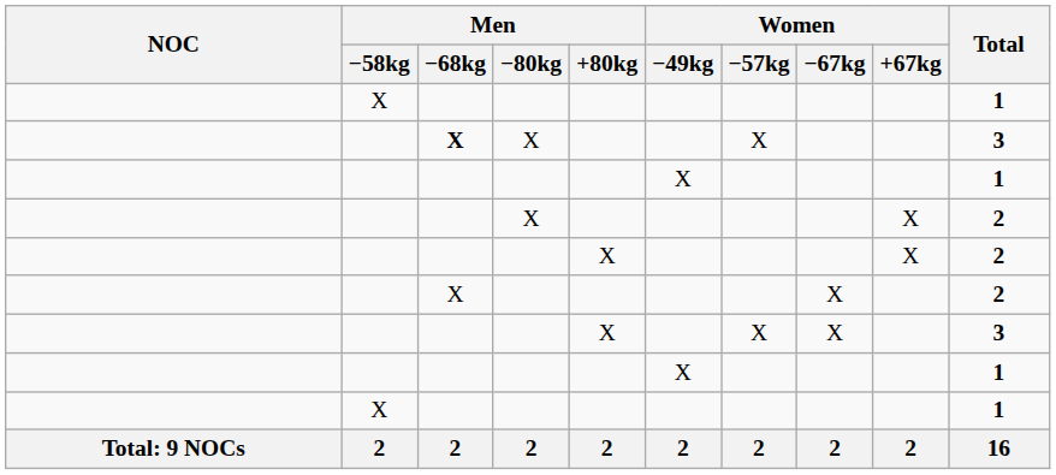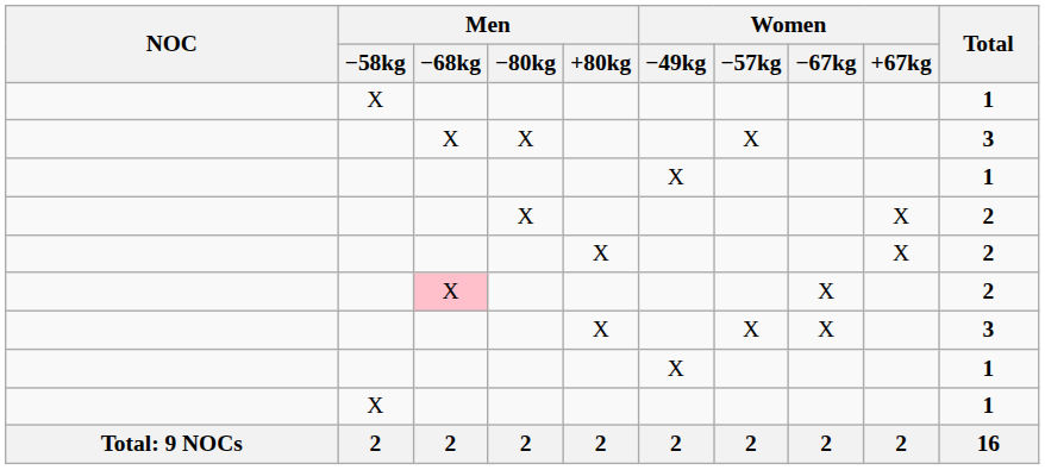row 4 | Men / −68kg: bold -> normal
row 8 | Men / −68kg: no background -> pink background
